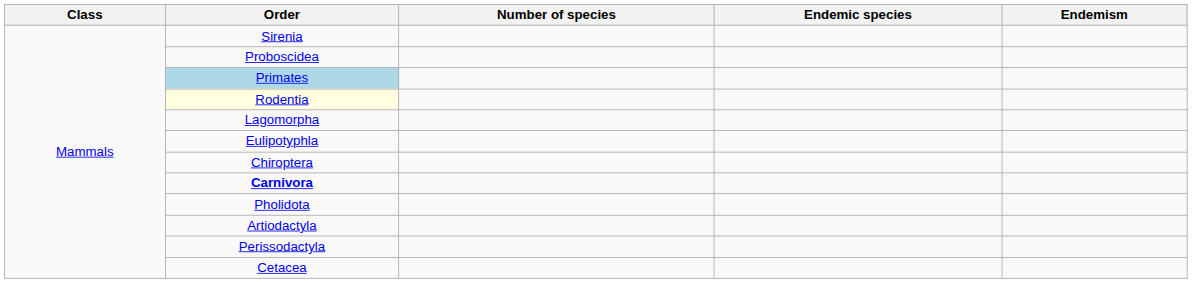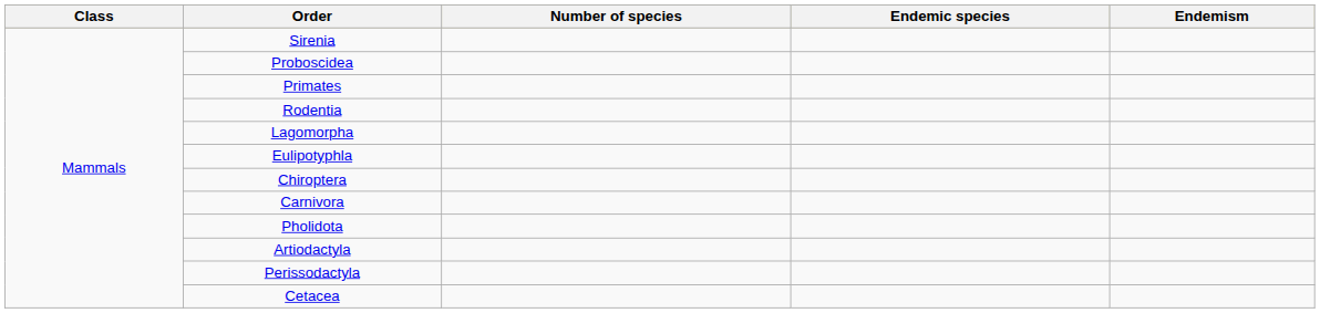Primates | Order: lightblue background -> no background
Rodentia | Order: lightyellow background -> no background
Carnivora | Order: bold -> normal
